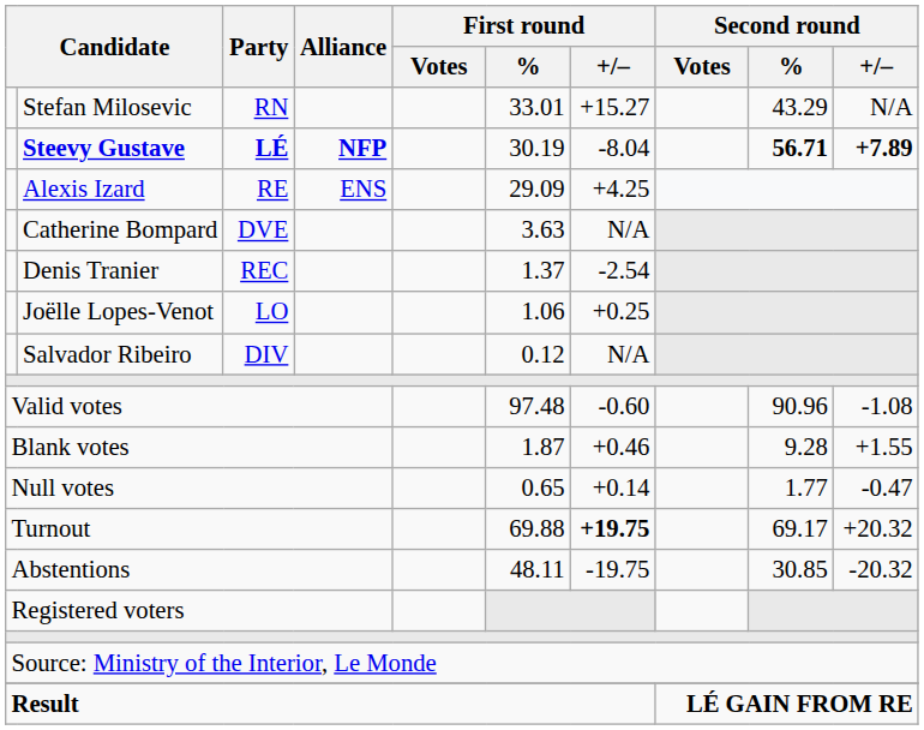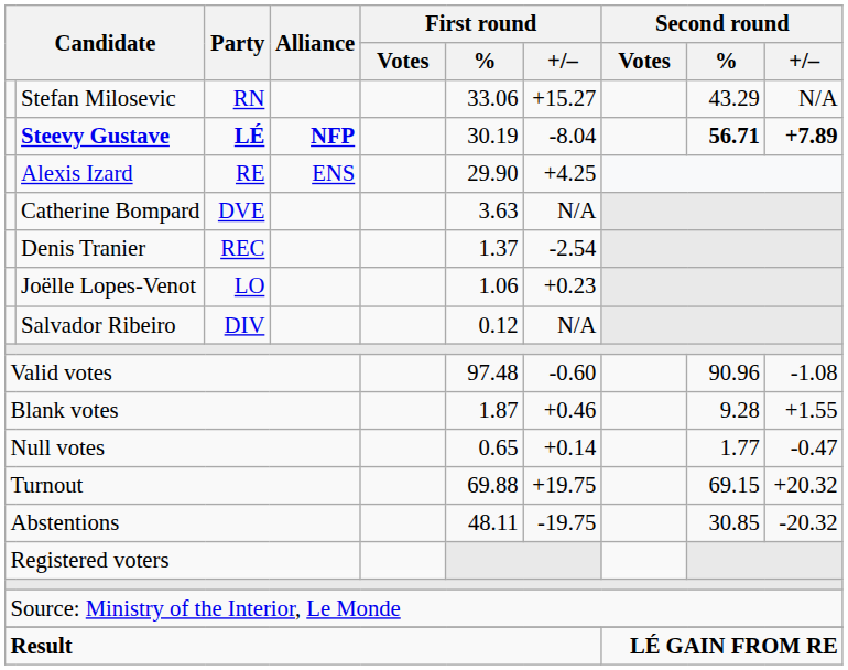Stefan Milosevic | First round / %: 33.01 -> 33.06
Alexis Izard | First round / %: 29.09 -> 29.90
Joëlle Lopes-Venot | First round / +/–: +0.25 -> +0.23
Turnout | First round / +/–: bold -> normal
Turnout | Second round / %: 69.17 -> 69.15
